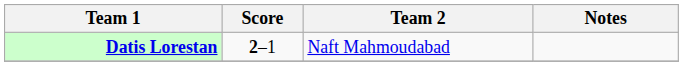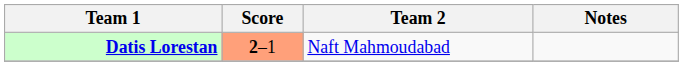Datis Lorestan | Score: no background -> lightsalmon background
